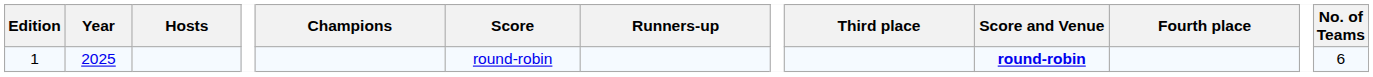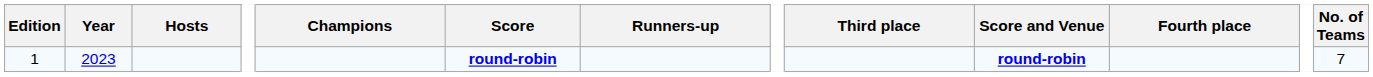1 | Year: 2025 -> 2023
1 | Score: normal -> bold
1 | No. of Teams: 6 -> 7
